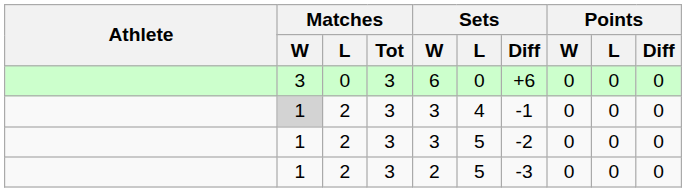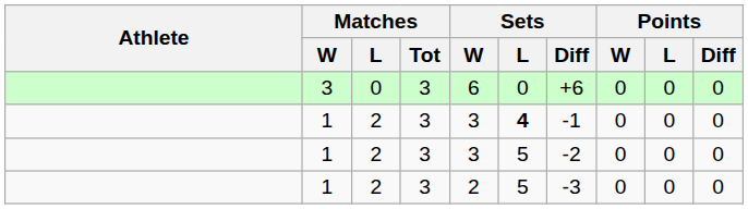row 4 | Matches / W: lightgrey background -> no background
row 4 | Sets / L: normal -> bold
